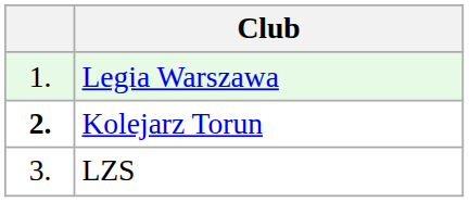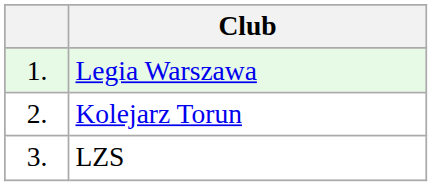Kolejarz Torun | column 1: bold -> normal
